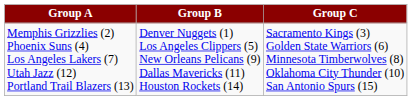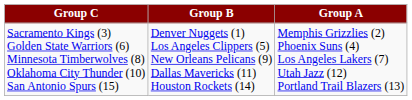columns swapped: Group A <-> Group C
